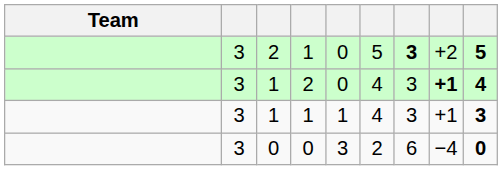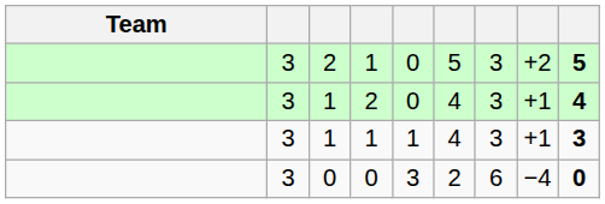row 2 | column 7: bold -> normal
row 3 | column 8: bold -> normal
